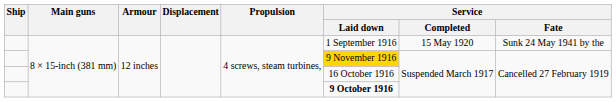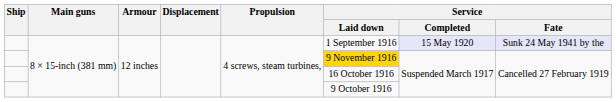row 3 | Service / Completed: no background -> lavender background
row 3 | Service / Fate: no background -> lavender background
row 6 | Service / Laid down: bold -> normal
